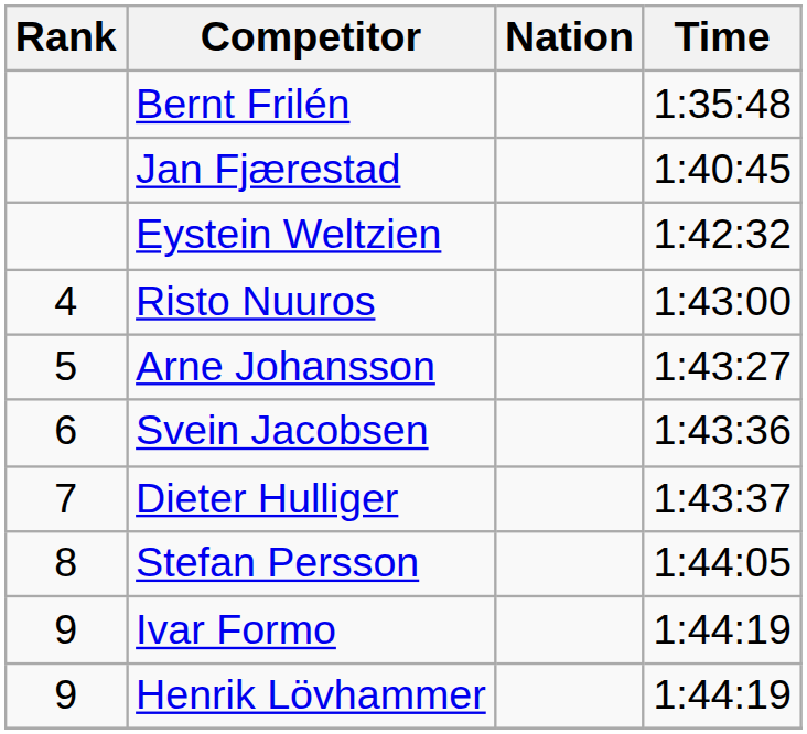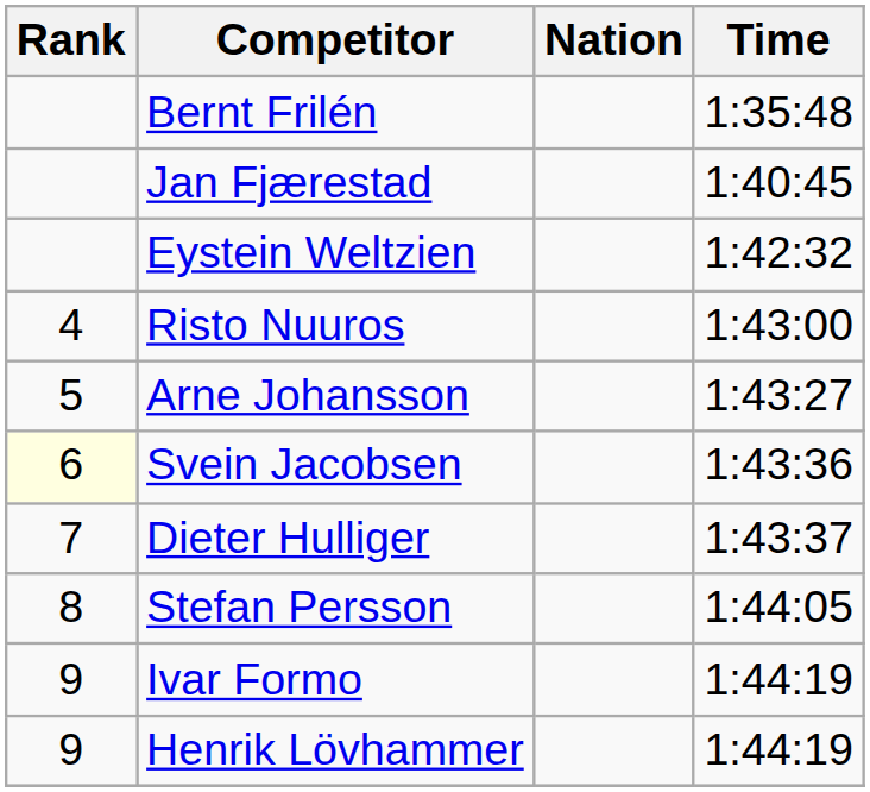Svein Jacobsen | Rank: no background -> lightyellow background
